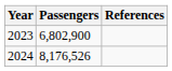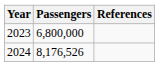2023 | Passengers: 6,802,900 -> 6,800,000
